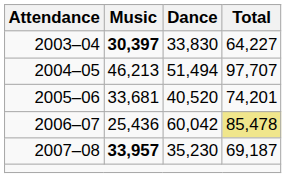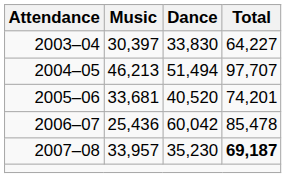2003–04 | Music: bold -> normal
2006–07 | Total: khaki background -> no background
2007–08 | Music: bold -> normal
2007–08 | Total: normal -> bold
